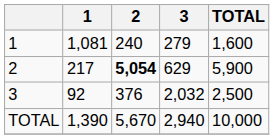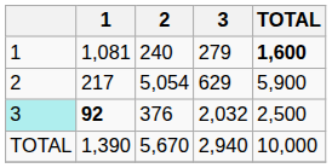row 2 | TOTAL: normal -> bold
row 3 | 2: bold -> normal
row 4 | column 1: no background -> paleturquoise background
row 4 | 1: normal -> bold
